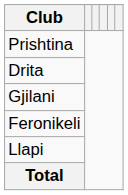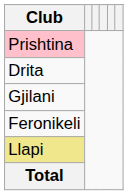Prishtina | Club: no background -> pink background
Llapi | Club: no background -> khaki background
